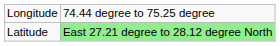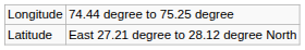Latitude | column 2: lightgreen background -> no background
